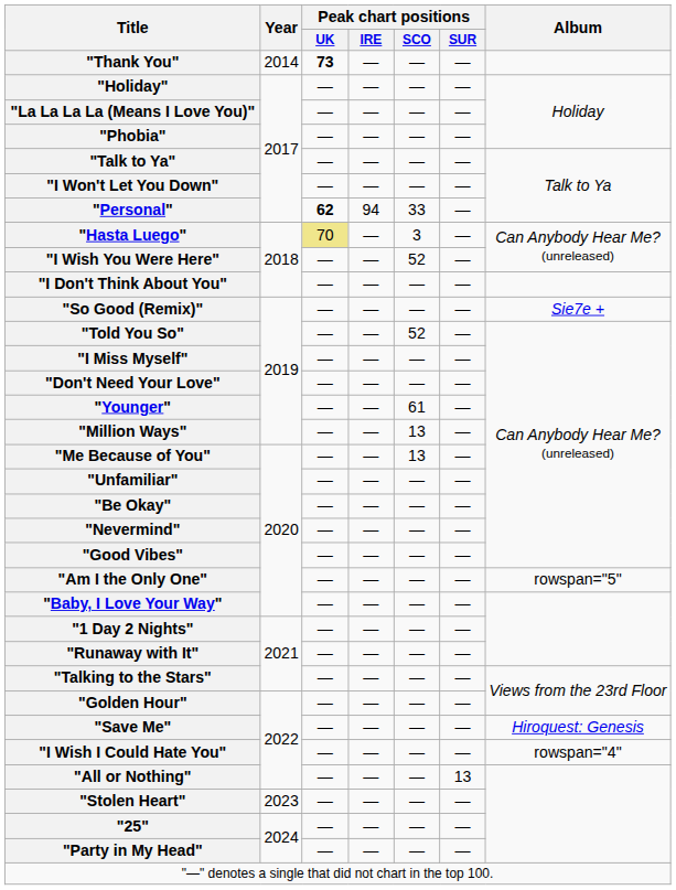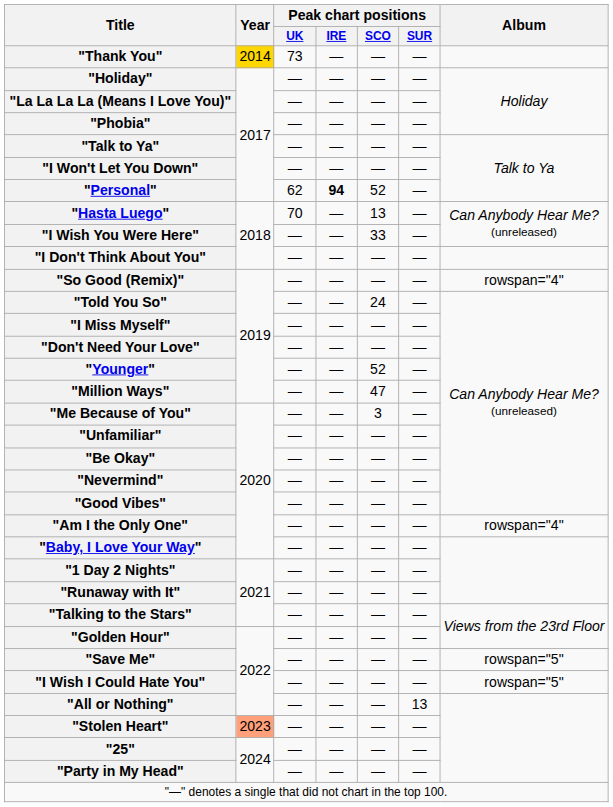"Thank You" | Year: no background -> gold background
"Thank You" | Peak chart positions / UK: bold -> normal
"Personal" | Peak chart positions / UK: bold -> normal
"Personal" | Peak chart positions / IRE: normal -> bold
"Personal" | Peak chart positions / SCO: 33 -> 52
"Hasta Luego" | Peak chart positions / UK: khaki background -> no background
"Hasta Luego" | Peak chart positions / SCO: 3 -> 13
"I Wish You Were Here" | Peak chart positions / SCO: 52 -> 33
"So Good (Remix)" | Album: Sie7e + -> rowspan="4"
"Told You So" | Peak chart positions / SCO: 52 -> 24
"Younger" | Peak chart positions / SCO: 61 -> 52
"Million Ways" | Peak chart positions / SCO: 13 -> 47
"Me Because of You" | Peak chart positions / SCO: 13 -> 3
"Am I the Only One" | Album: rowspan="5" -> rowspan="4"
"Save Me" | Album: Hiroquest: Genesis -> rowspan="5"
"I Wish I Could Hate You" | Album: rowspan="4" -> rowspan="5"
"Stolen Heart" | Year: no background -> lightsalmon background
